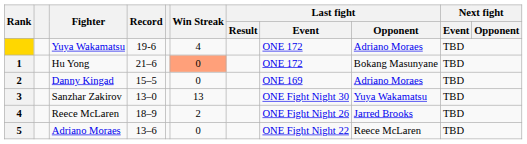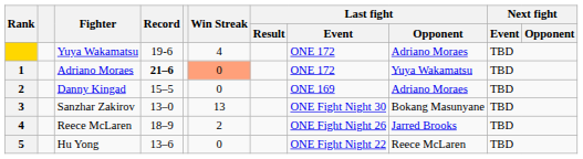1 | Fighter: Hu Yong -> Adriano Moraes
1 | Record: normal -> bold
1 | Last fight / Opponent: Bokang Masunyane -> Yuya Wakamatsu
3 | Last fight / Opponent: Yuya Wakamatsu -> Bokang Masunyane
5 | Fighter: Adriano Moraes -> Hu Yong
